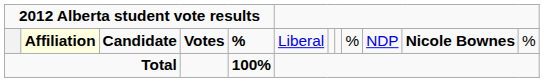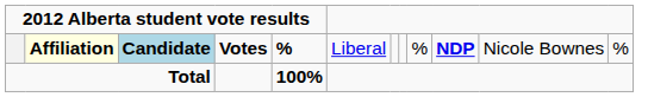row 2 | column 3: no background -> lightblue background
row 2 | column 10: normal -> bold
row 2 | column 11: bold -> normal
